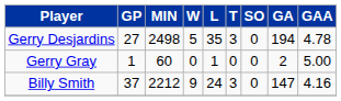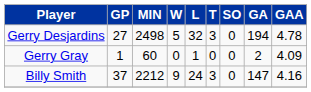Gerry Desjardins | L: 35 -> 32
Gerry Gray | GAA: 5.00 -> 4.09
